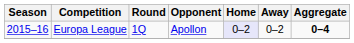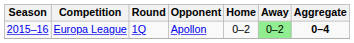Europa League | Home: lavender background -> no background
Europa League | Away: no background -> lightgreen background
